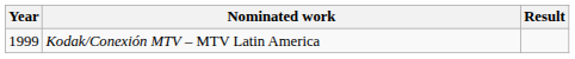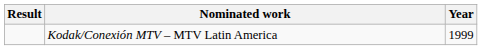columns swapped: Year <-> Result
